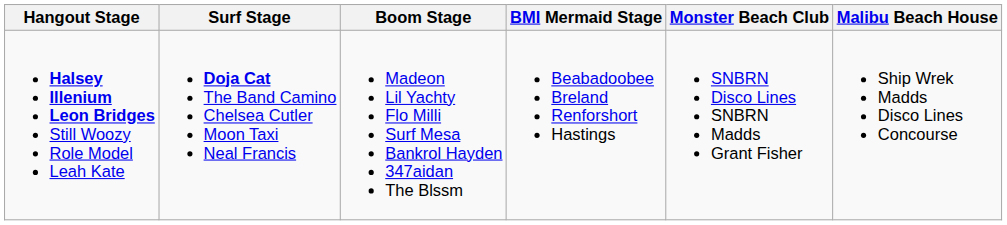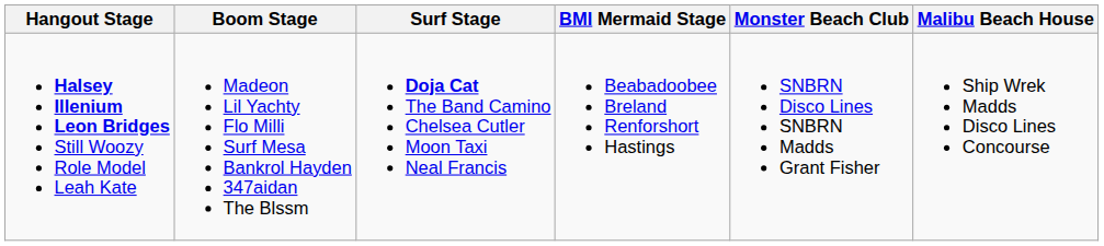columns swapped: Surf Stage <-> Boom Stage
